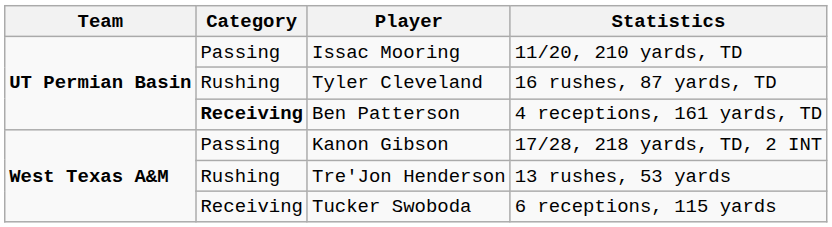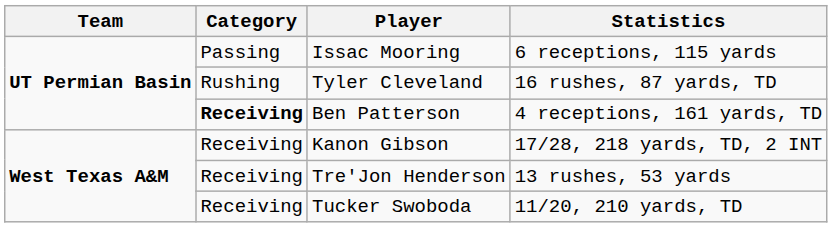Issac Mooring | Statistics: 11/20, 210 yards, TD -> 6 receptions, 115 yards
Kanon Gibson | Category: Passing -> Receiving
Tre'Jon Henderson | Category: Rushing -> Receiving
Tucker Swoboda | Statistics: 6 receptions, 115 yards -> 11/20, 210 yards, TD
